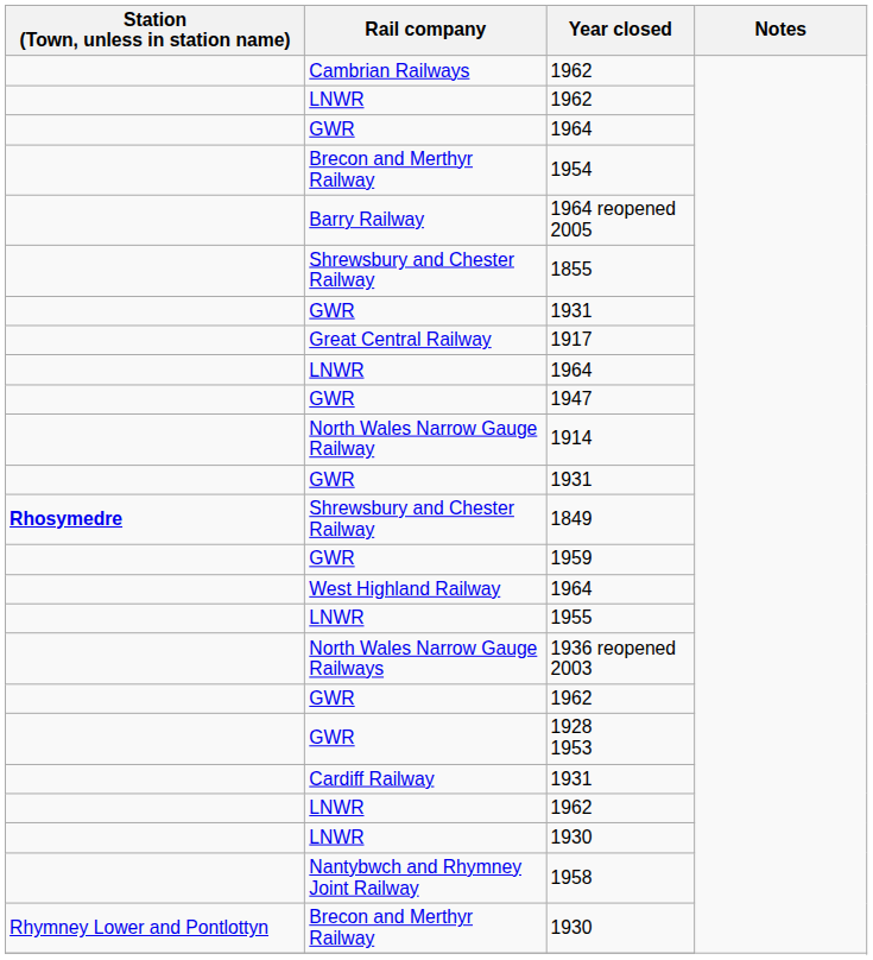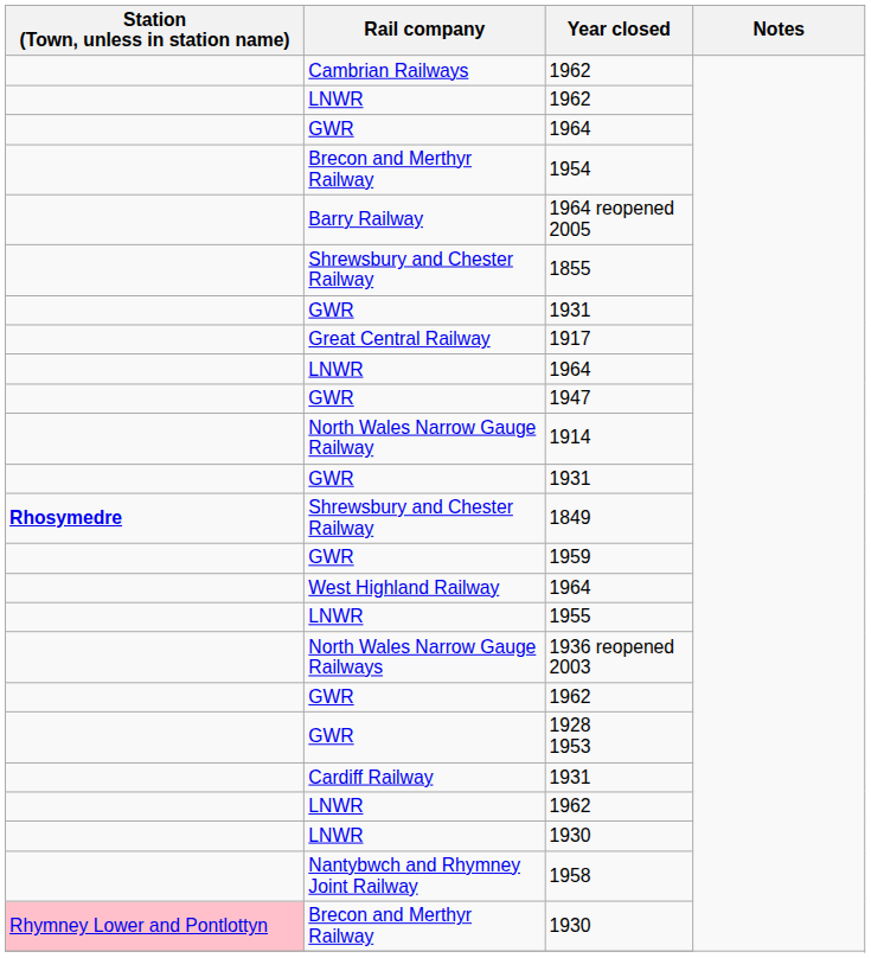Brecon and Merthyr Railway / 1930 | Station (Town, unless in station name): no background -> pink background
